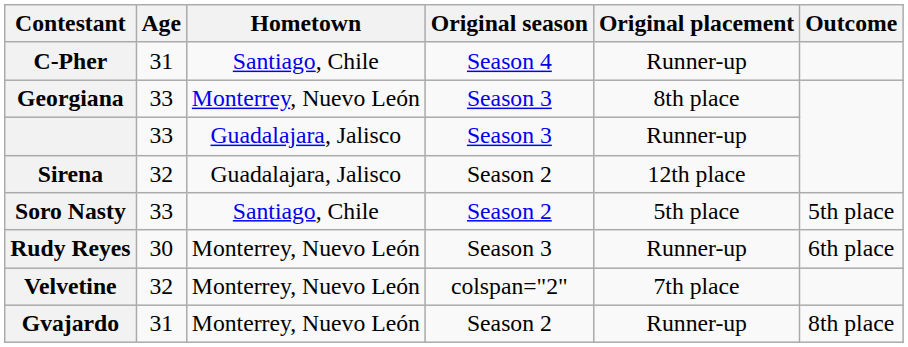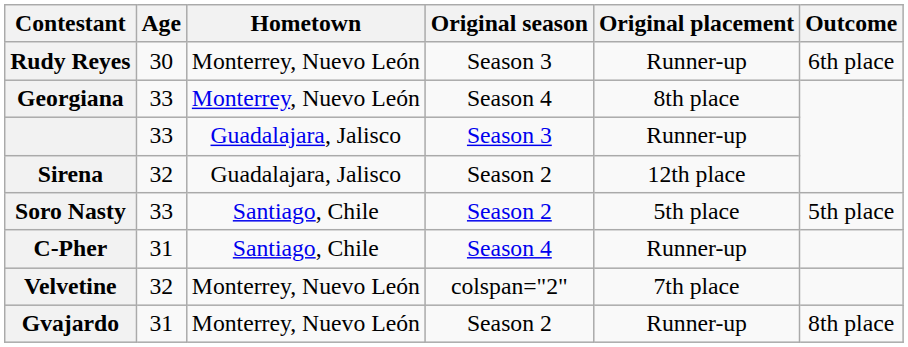rows swapped: C-Pher <-> Rudy Reyes
Georgiana | Original season: Season 3 -> Season 4
